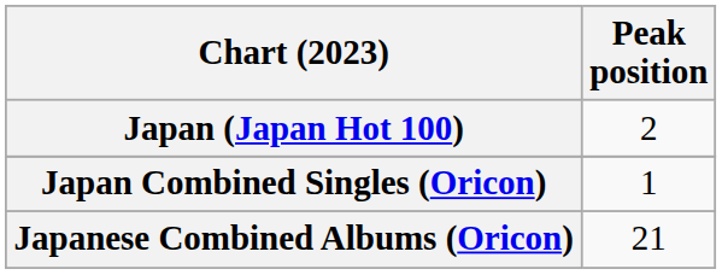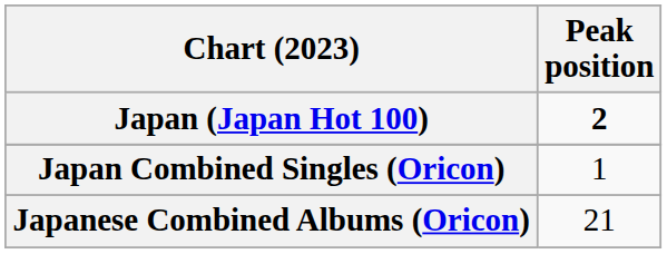Japan (Japan Hot 100) | Peak position: normal -> bold
